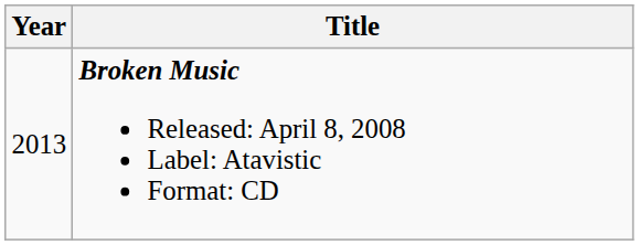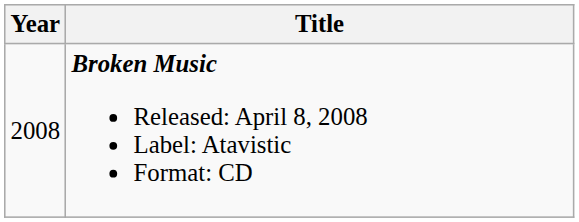row 2 | Year: 2013 -> 2008
